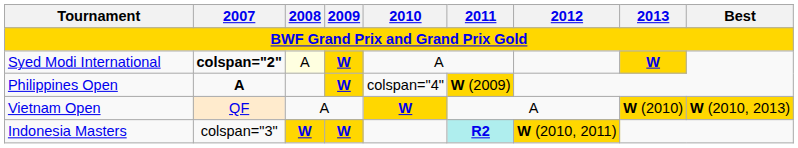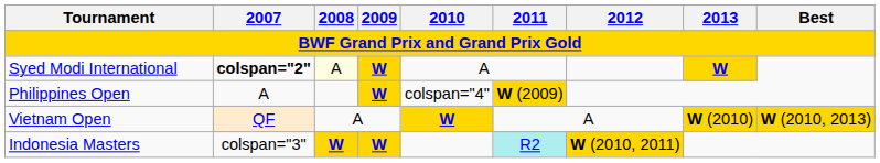Philippines Open | 2007: bold -> normal
Indonesia Masters | 2011: bold -> normal
